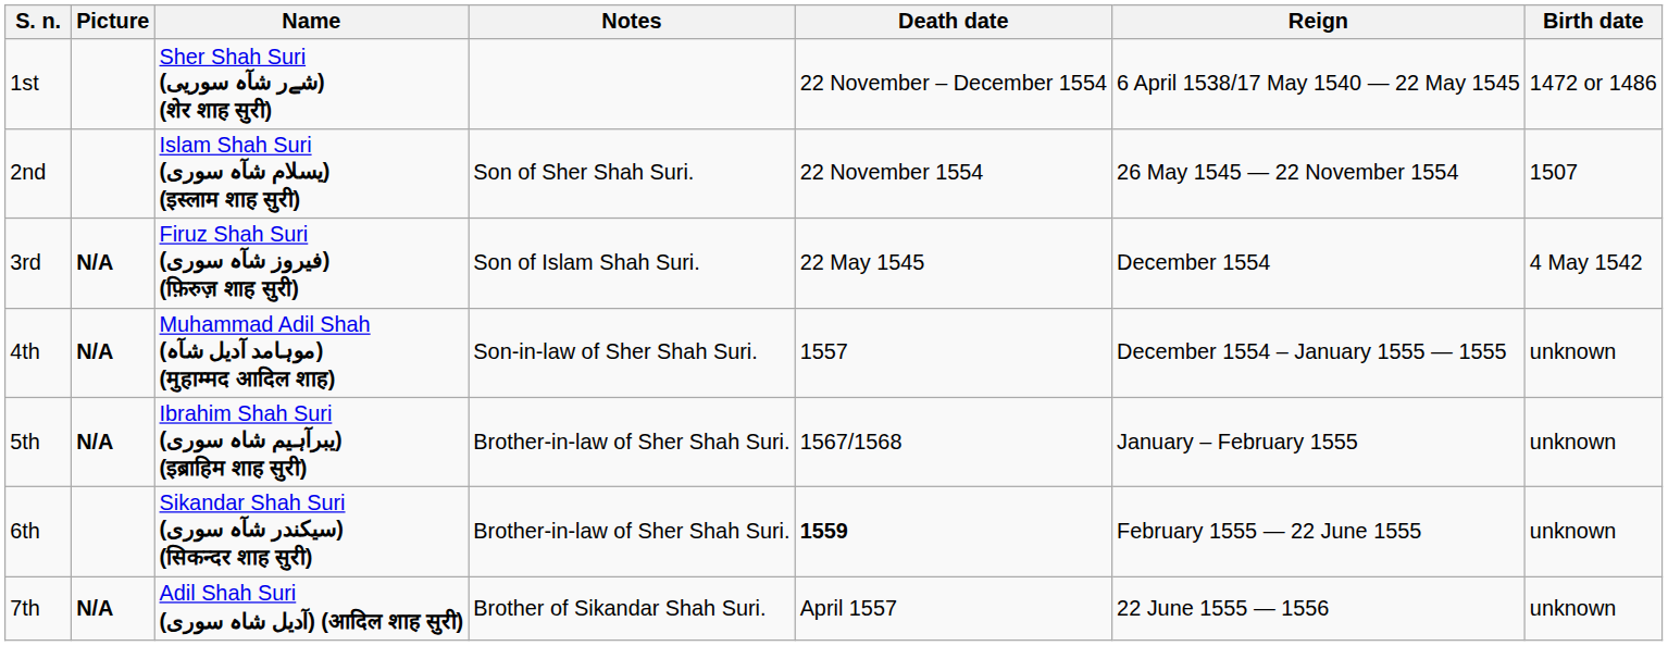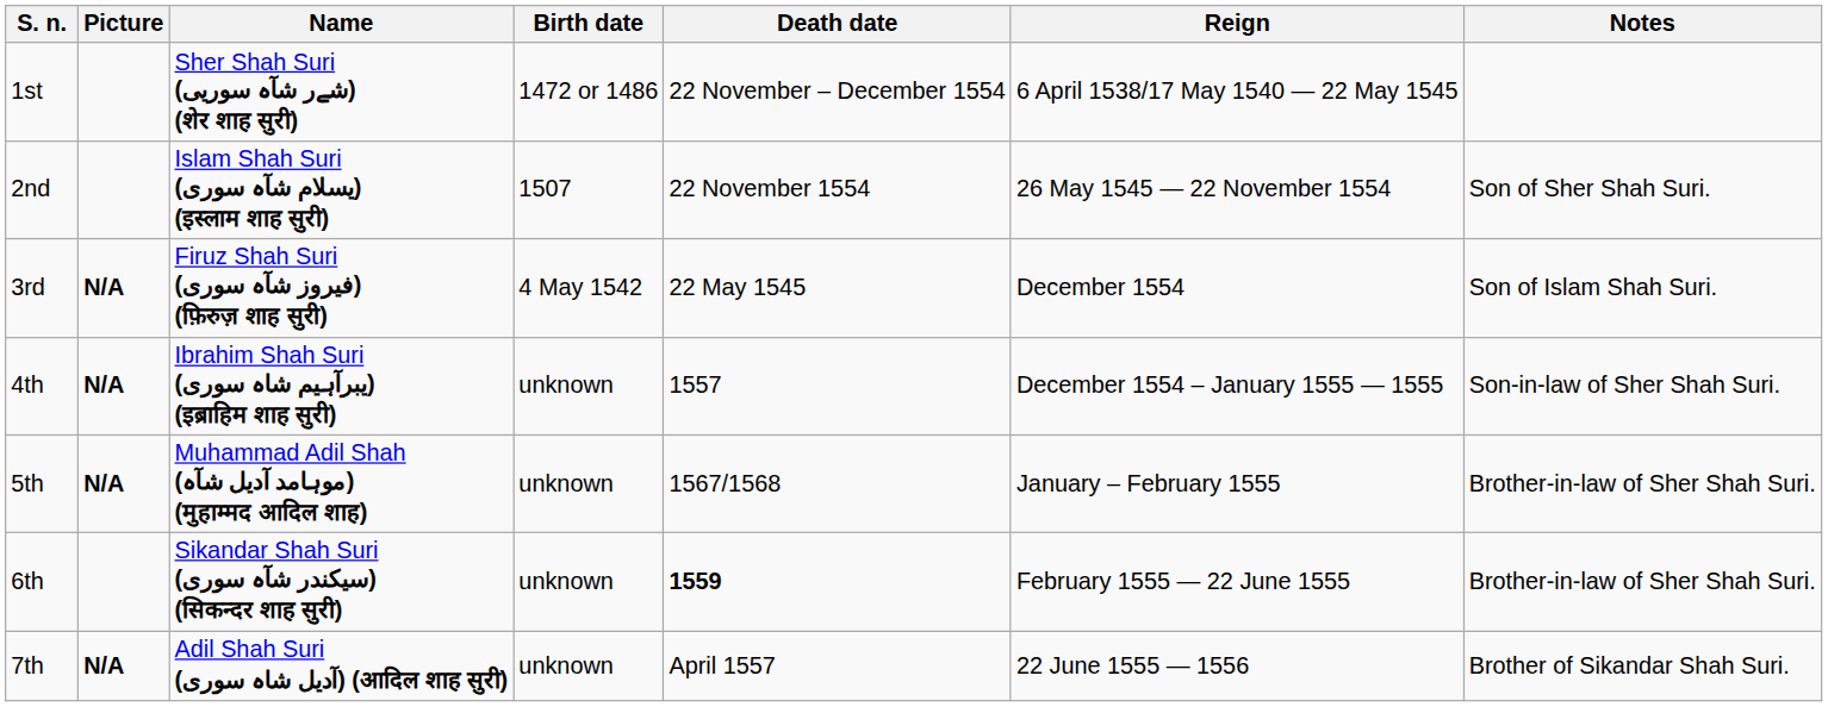columns swapped: Birth date <-> Notes
4th | Name: Muhammad Adil Shah (موہامد آدیل شآہ) (मुहाम्मद आदिल शाह) -> Ibrahim Shah Suri (یبرآہیم شاہ سوری) (इब्राहिम शाह सुरी)
5th | Name: Ibrahim Shah Suri (یبرآہیم شاہ سوری) (इब्राहिम शाह सुरी) -> Muhammad Adil Shah (موہامد آدیل شآہ) (मुहाम्मद आदिल शाह)
